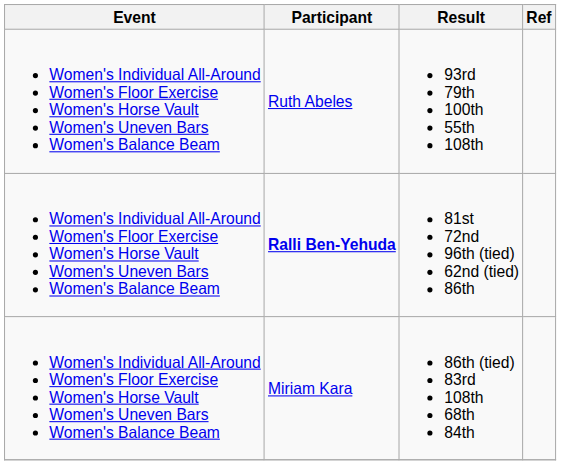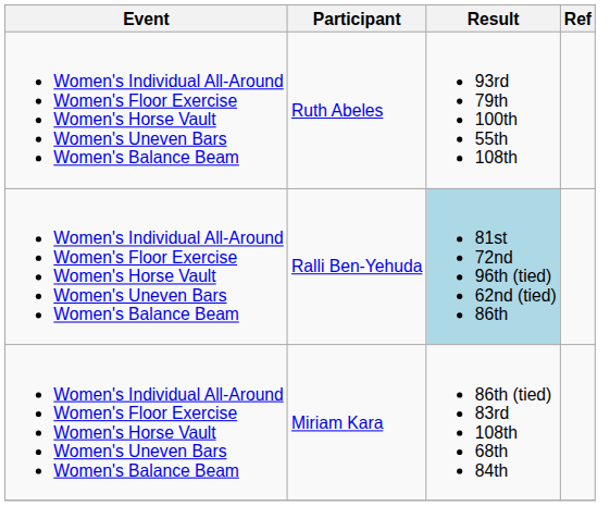row 3 | Participant: bold -> normal
row 3 | Result: no background -> lightblue background
